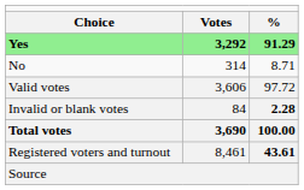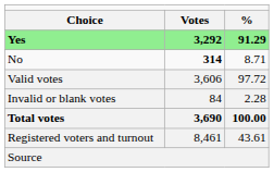No | column 2: normal -> bold
Invalid or blank votes | column 3: bold -> normal
Registered voters and turnout | column 3: bold -> normal
